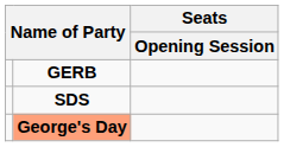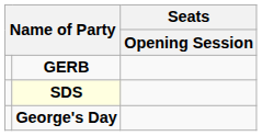SDS | column 2: no background -> lightyellow background
George's Day | column 2: lightsalmon background -> no background
